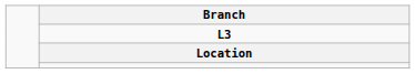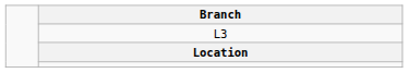L3 | Branch: bold -> normal
